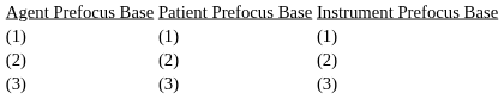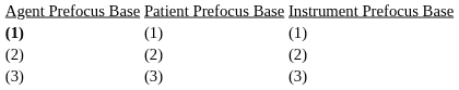row 2 | column 1: normal -> bold
